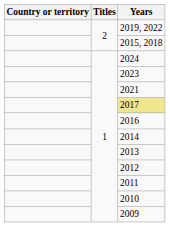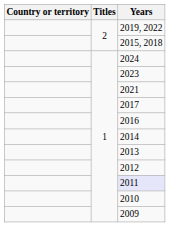2017 | Years: khaki background -> no background
2011 | Years: no background -> lavender background
